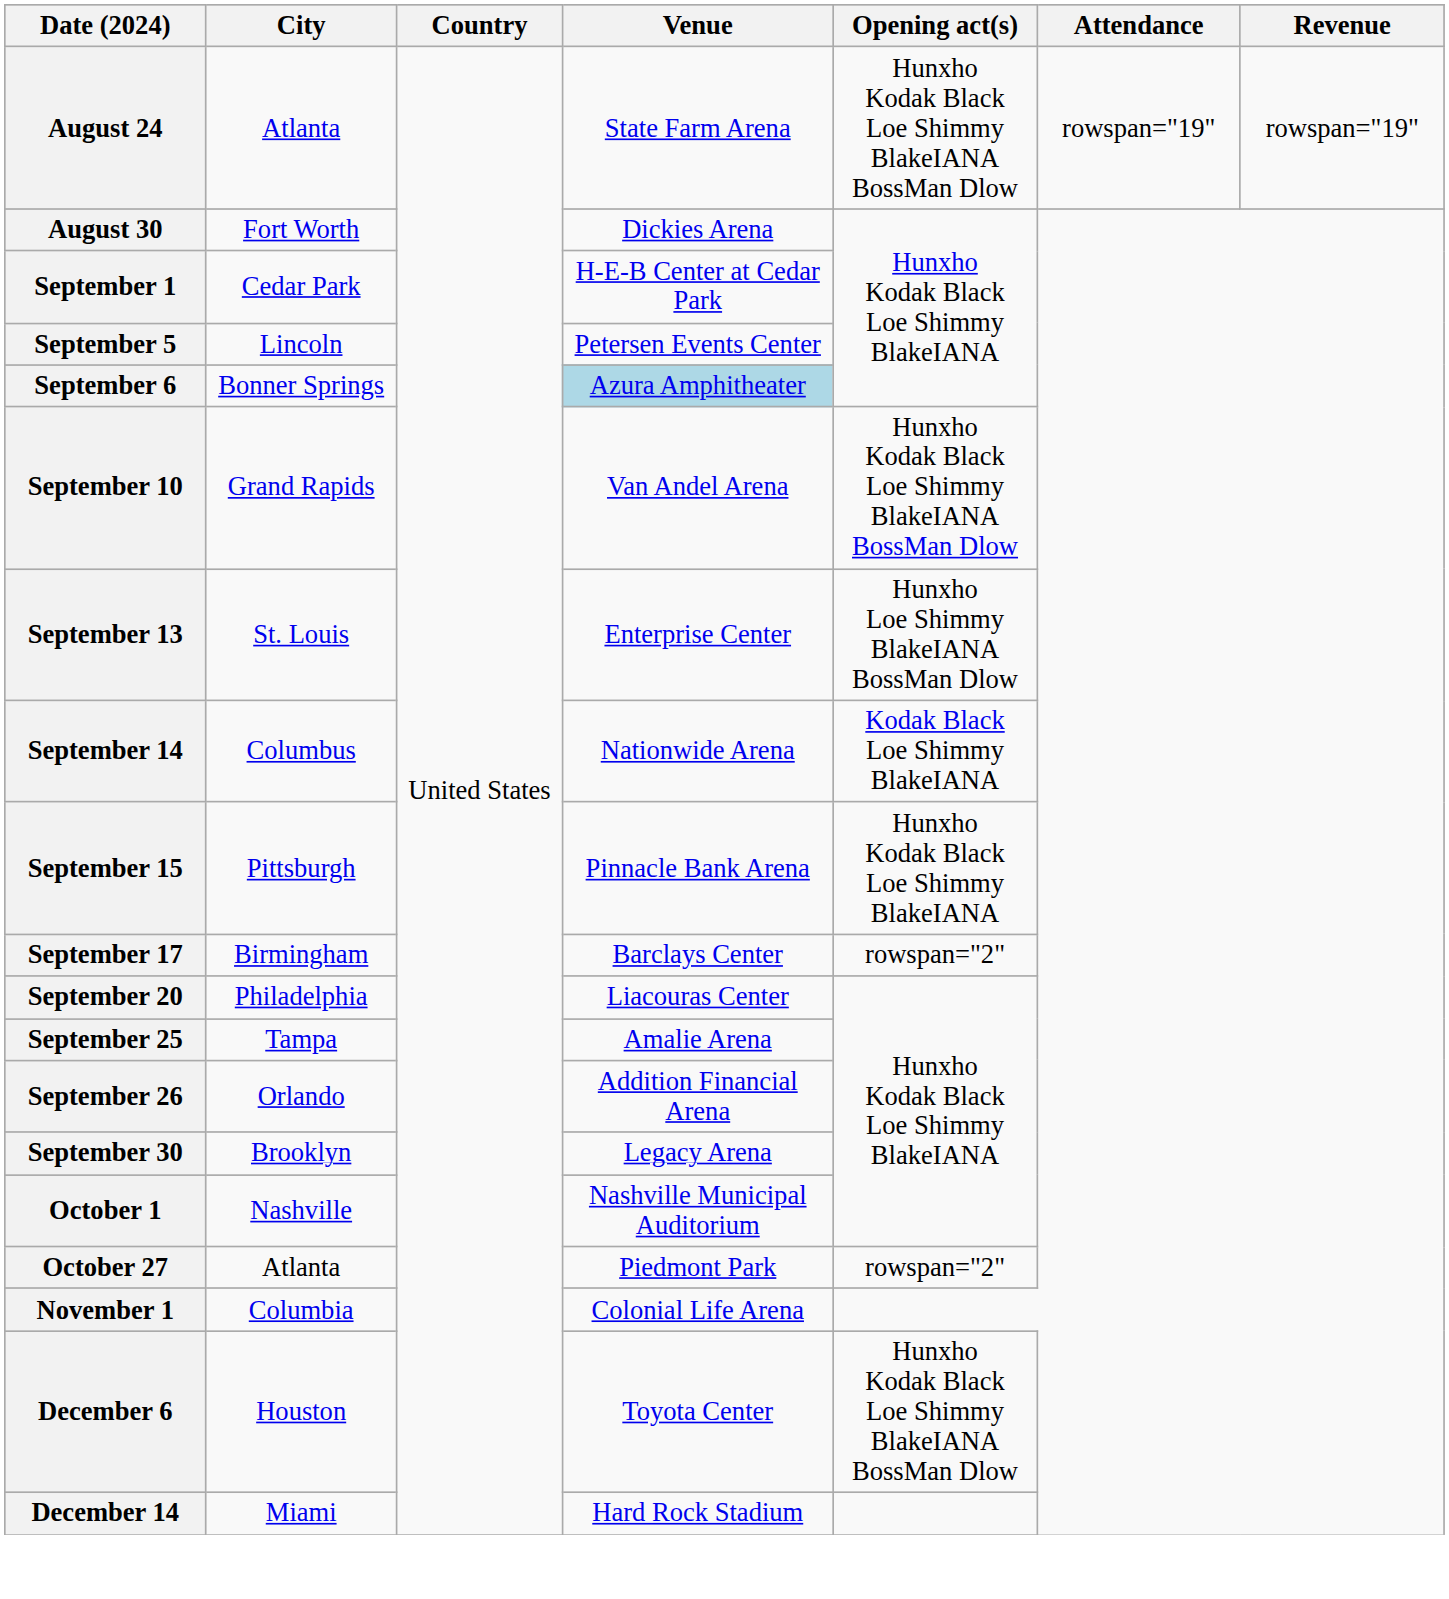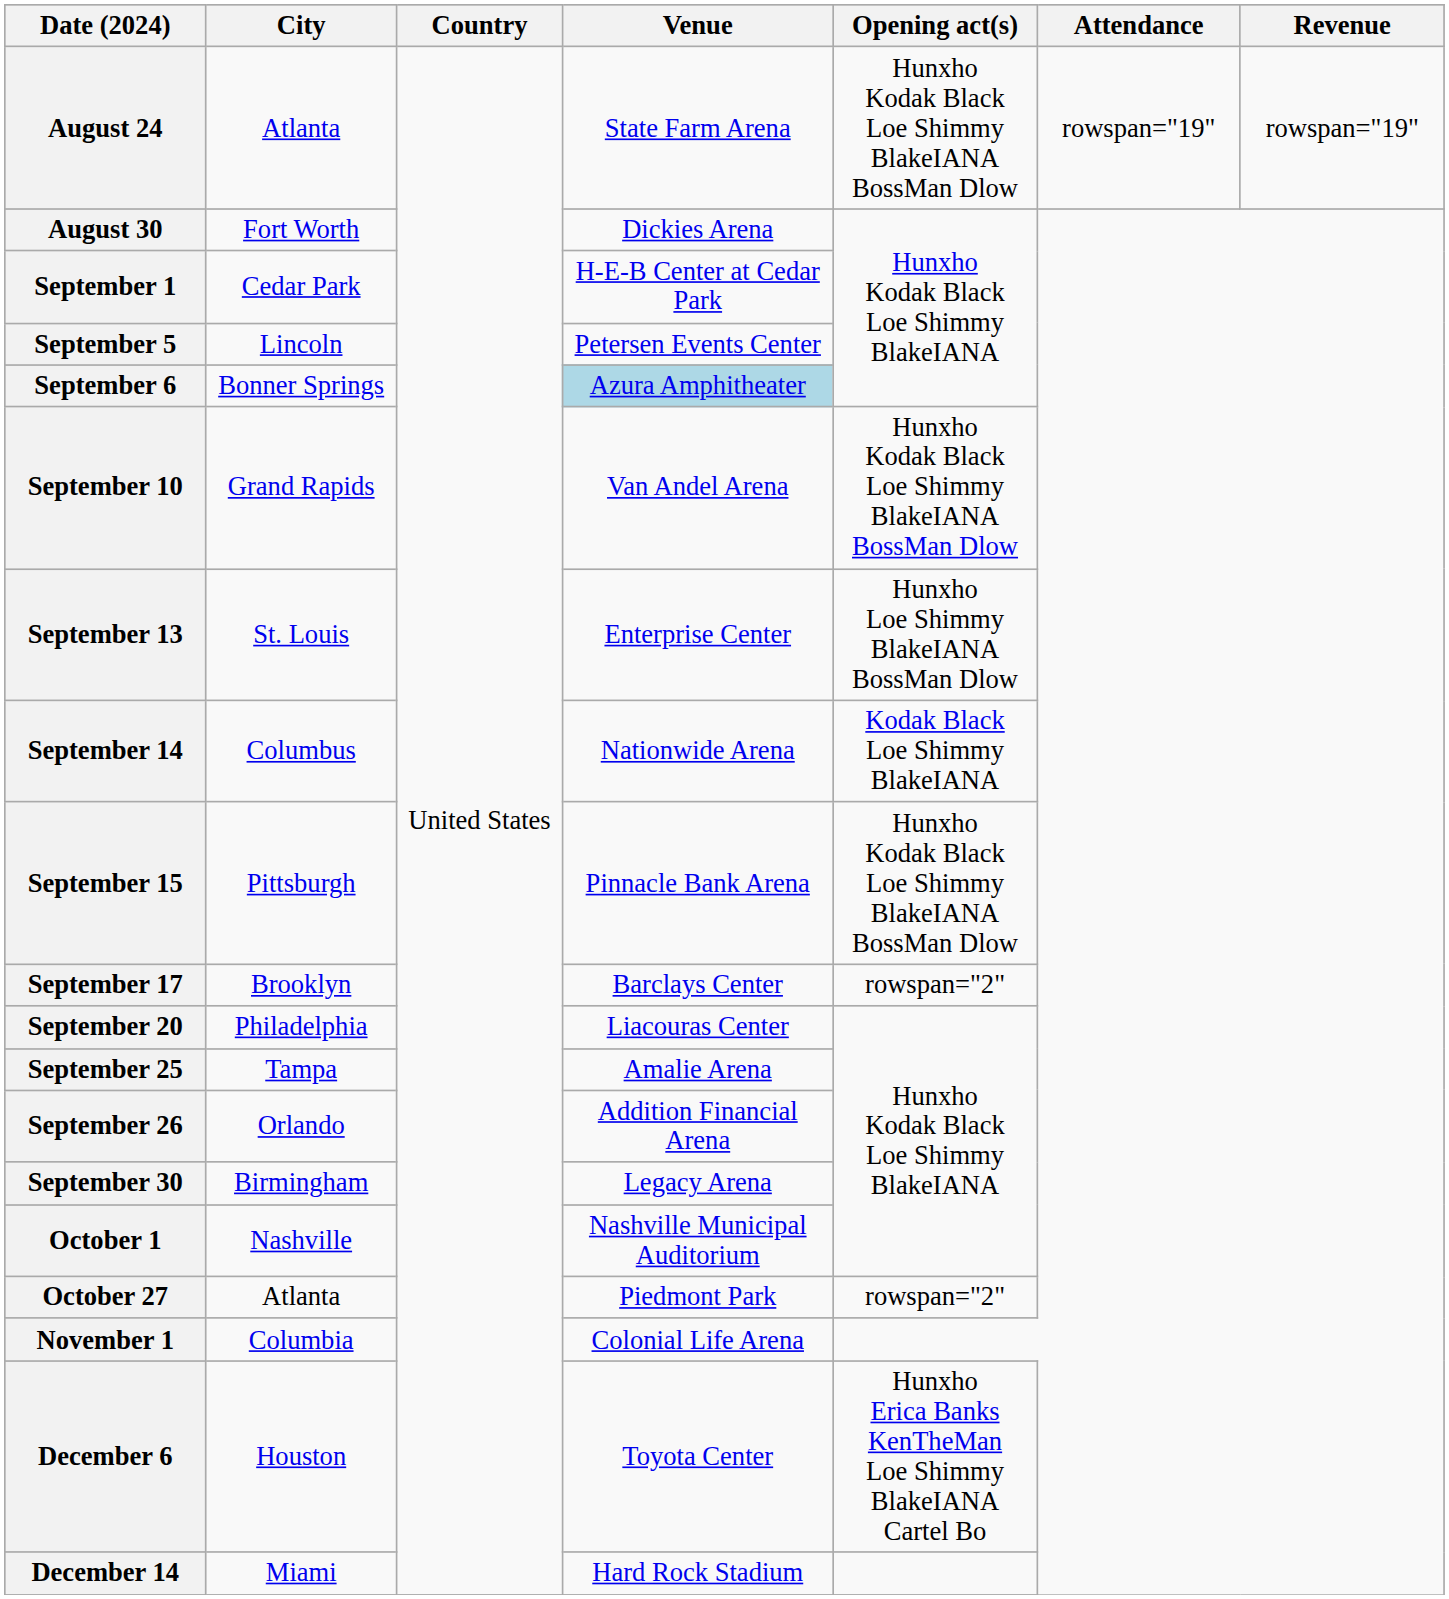September 15 | Opening act(s): Hunxho Kodak Black Loe Shimmy BlakeIANA -> Hunxho Kodak Black Loe Shimmy BlakeIANA BossMan Dlow
September 17 | City: Birmingham -> Brooklyn
September 30 | City: Brooklyn -> Birmingham
December 6 | Opening act(s): Hunxho Kodak Black Loe Shimmy BlakeIANA BossMan Dlow -> Hunxho Erica Banks KenTheMan Loe Shimmy BlakeIANA Cartel Bo
